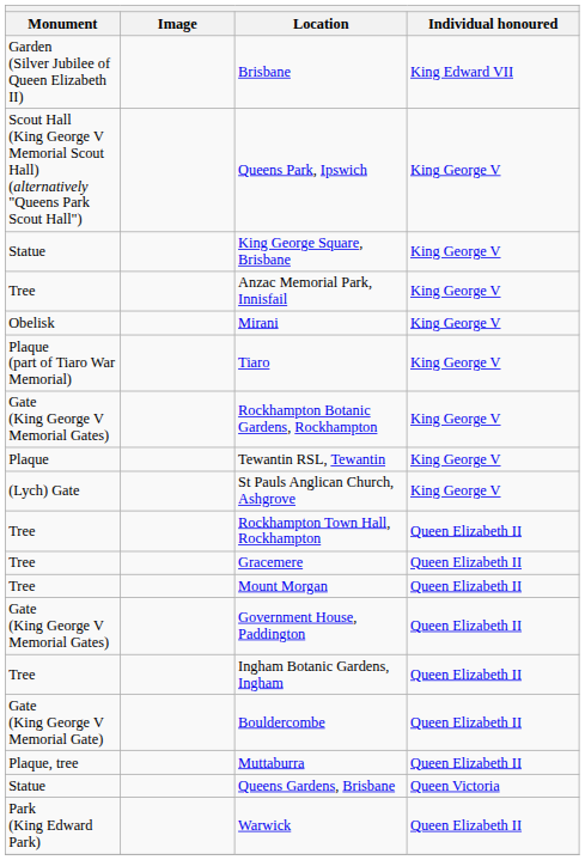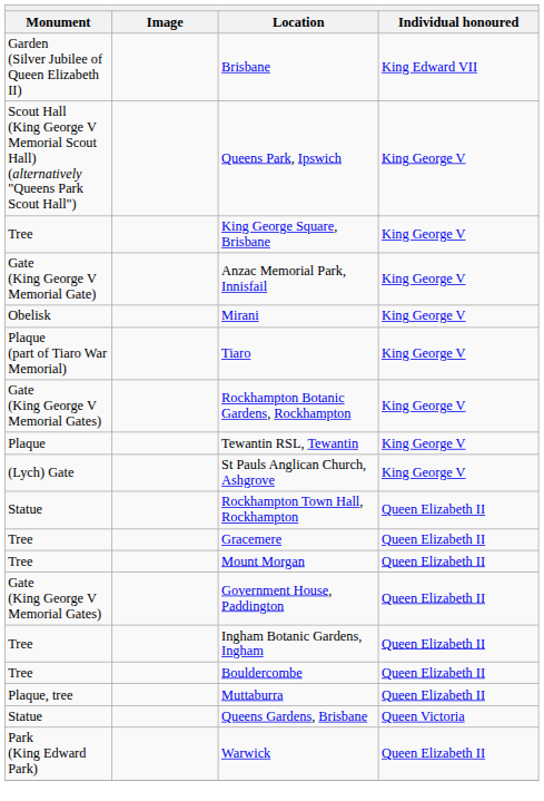King George Square, Brisbane | Monument: Statue -> Tree
Anzac Memorial Park, Innisfail | Monument: Tree -> Gate (King George V Memorial Gate)
Rockhampton Town Hall, Rockhampton | Monument: Tree -> Statue
Bouldercombe | Monument: Gate (King George V Memorial Gate) -> Tree
